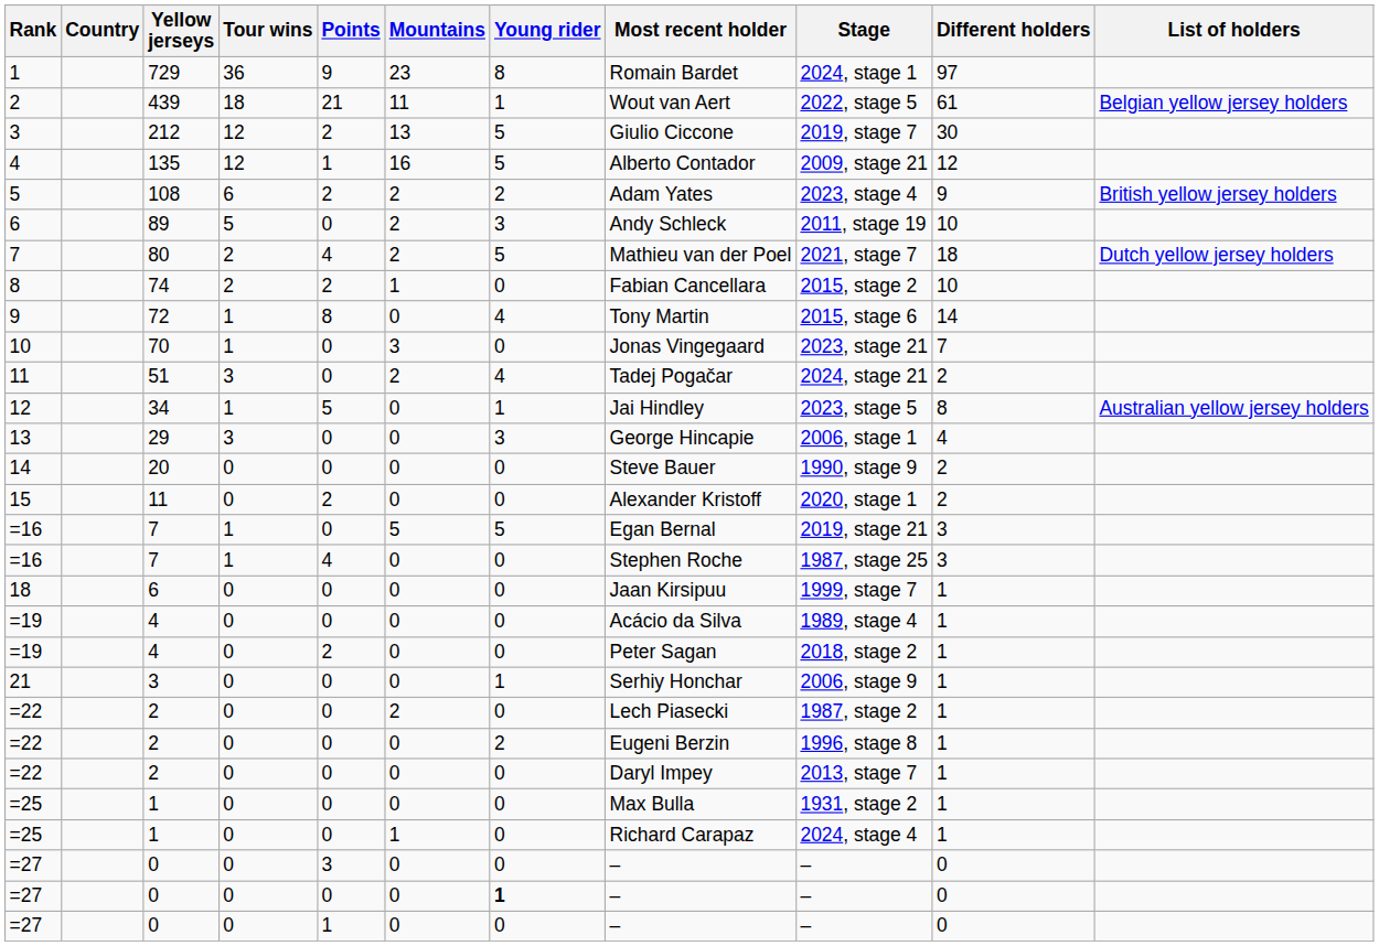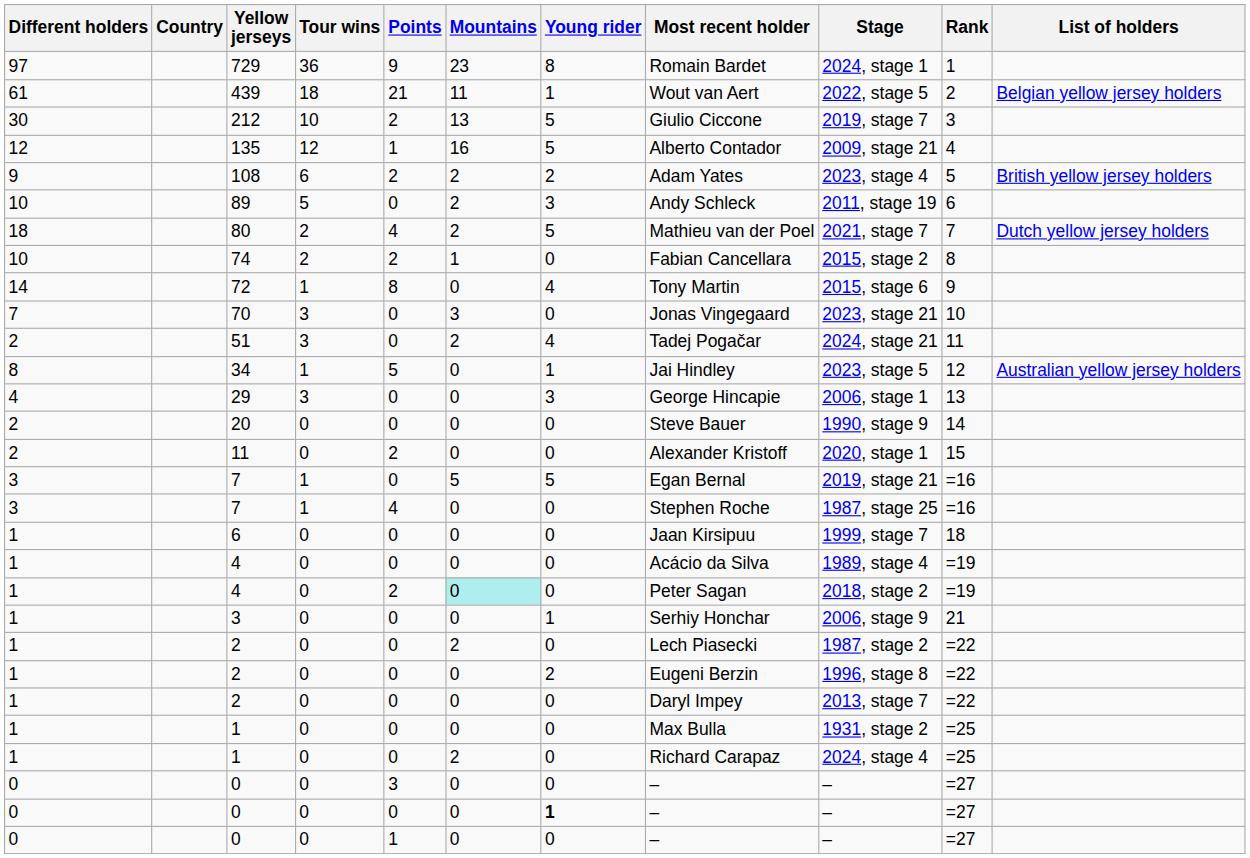columns swapped: Rank <-> Different holders
row 4 | Tour wins: 12 -> 10
row 11 | Tour wins: 1 -> 3
row 21 | Mountains: no background -> paleturquoise background
row 27 | Mountains: 1 -> 2
